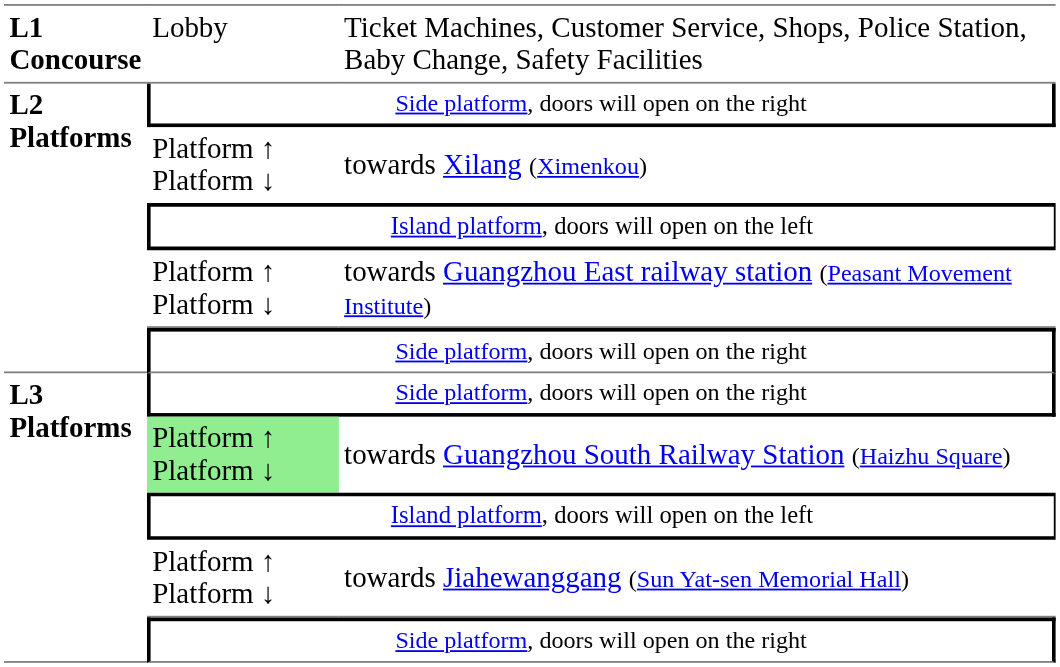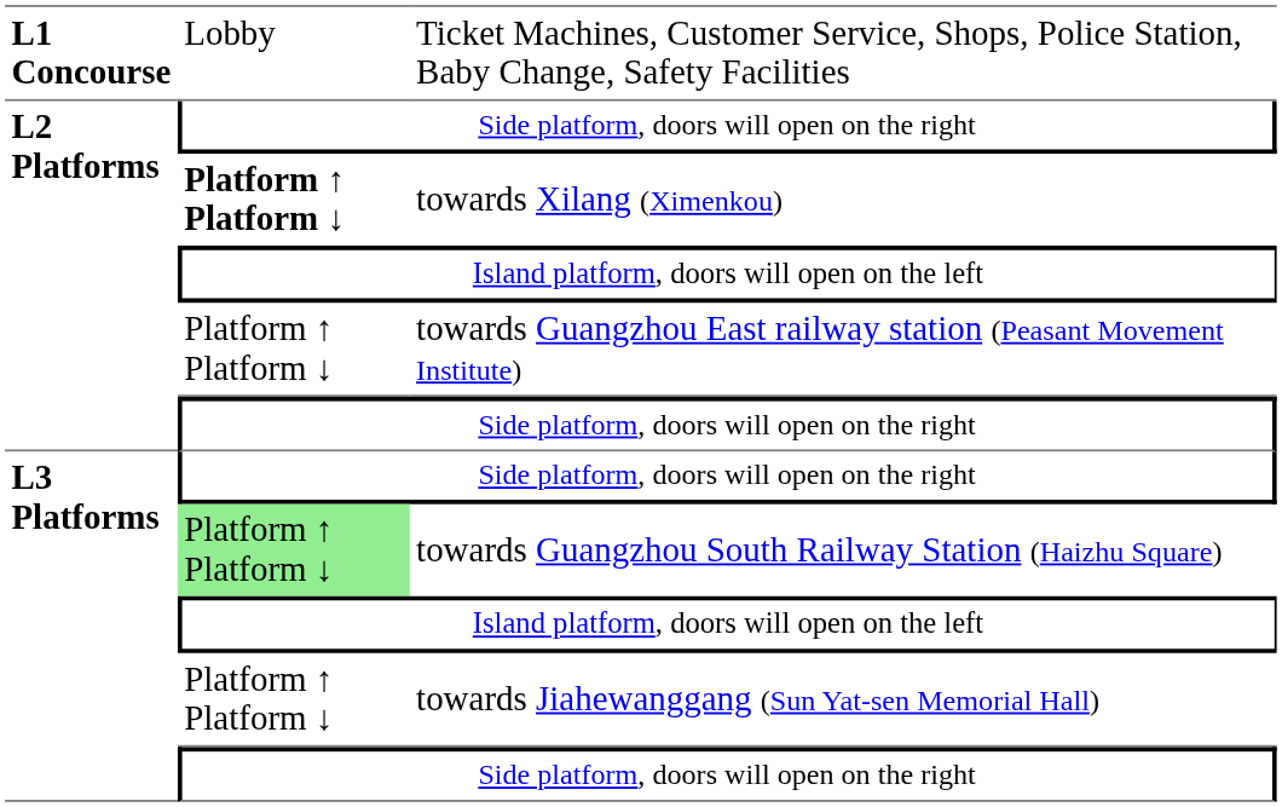towards Xilang (Ximenkou) | column 2: normal -> bold
